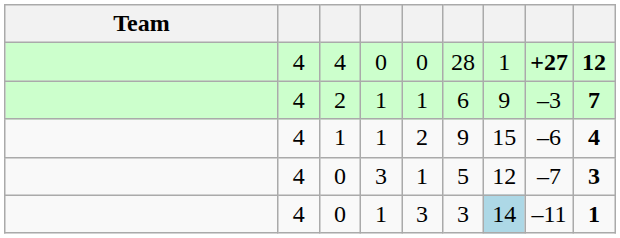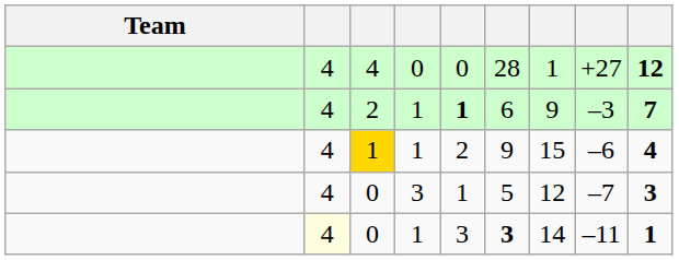row 2 | column 8: bold -> normal
row 3 | column 5: normal -> bold
row 4 | column 3: no background -> gold background
row 6 | column 2: no background -> lightyellow background
row 6 | column 6: normal -> bold
row 6 | column 7: lightblue background -> no background
